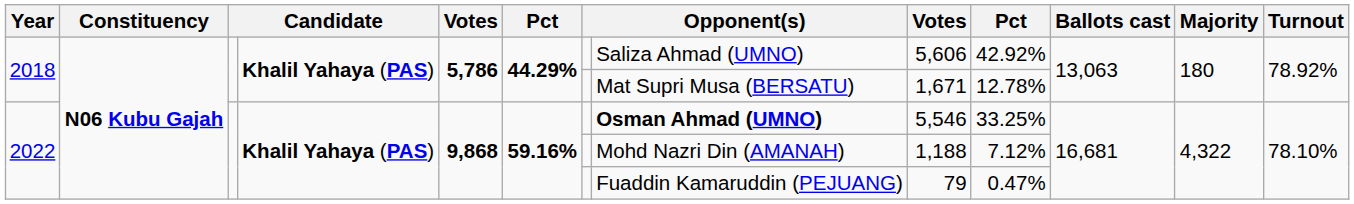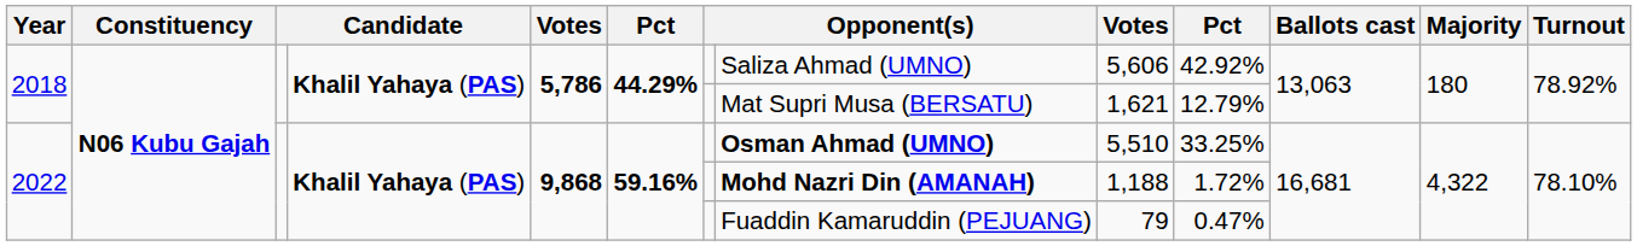row 3 | column 9: 1,671 -> 1,621
row 3 | column 10: 12.78% -> 12.79%
row 4 | column 9: 5,546 -> 5,510
row 5 | column 8: normal -> bold
row 5 | column 10: 7.12% -> 1.72%
